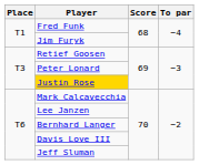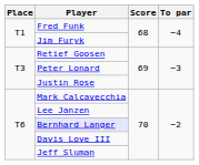Justin Rose | Player: gold background -> no background
Bernhard Langer | Player: no background -> lavender background
